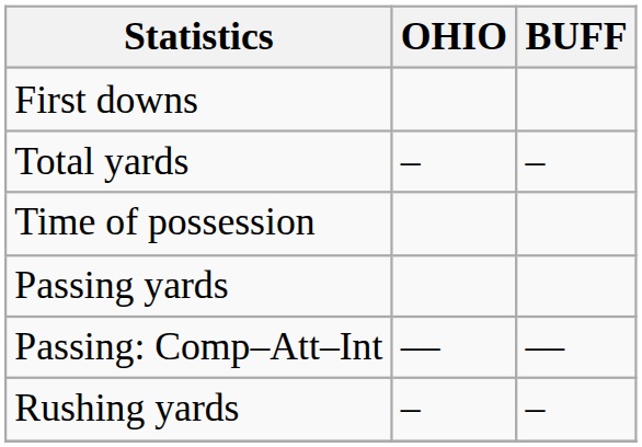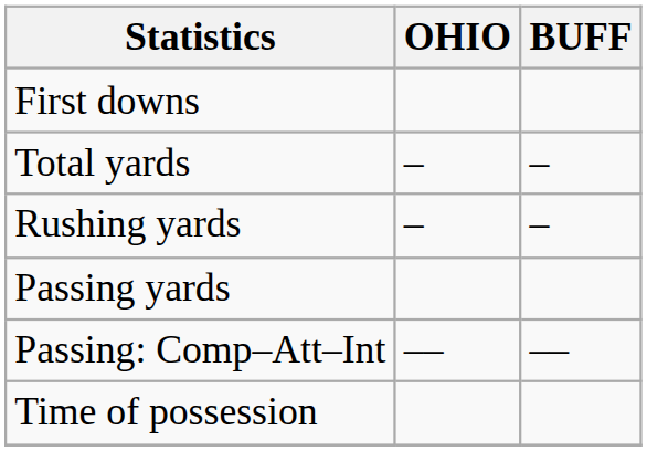rows swapped: Rushing yards <-> Time of possession
